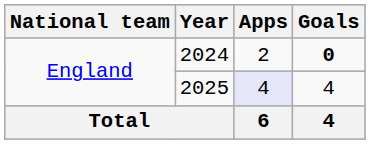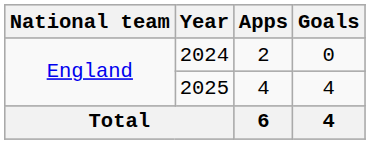2024 | Goals: bold -> normal
2025 | Apps: lavender background -> no background
